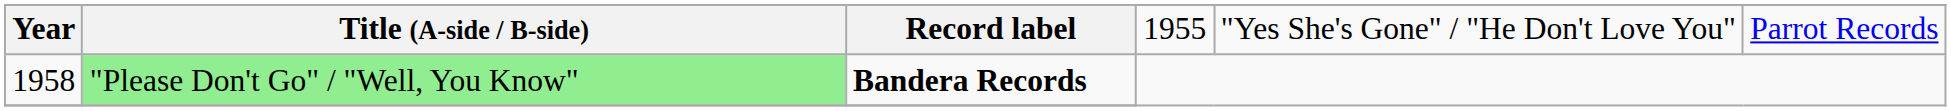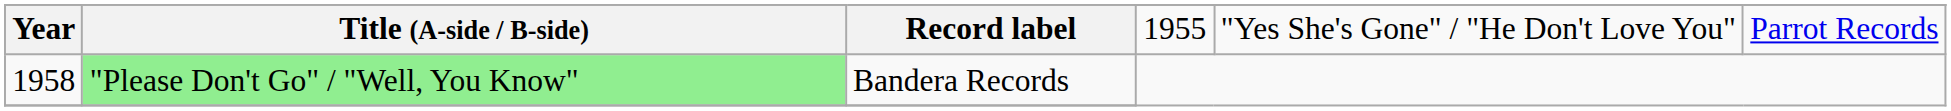1958 | Record label: bold -> normal
